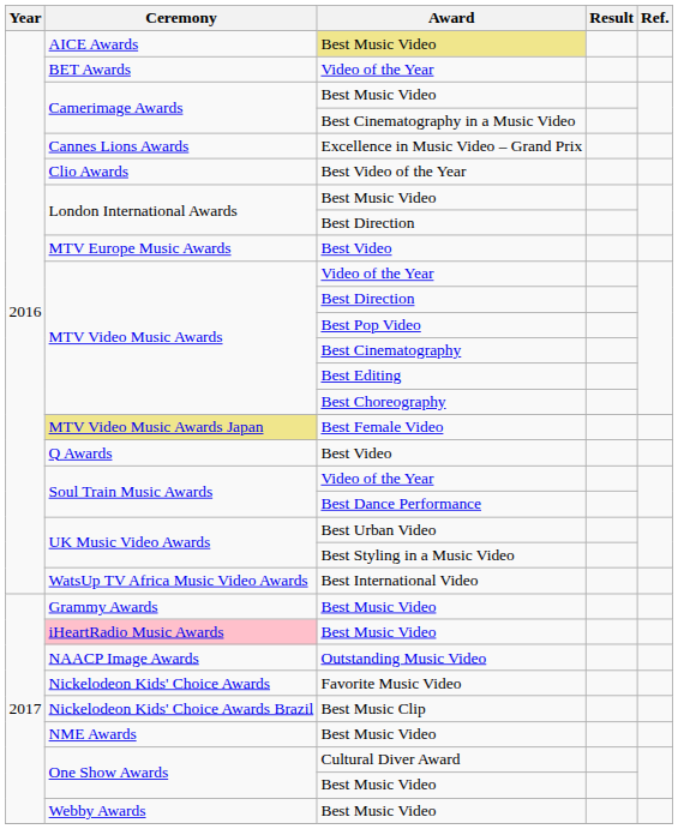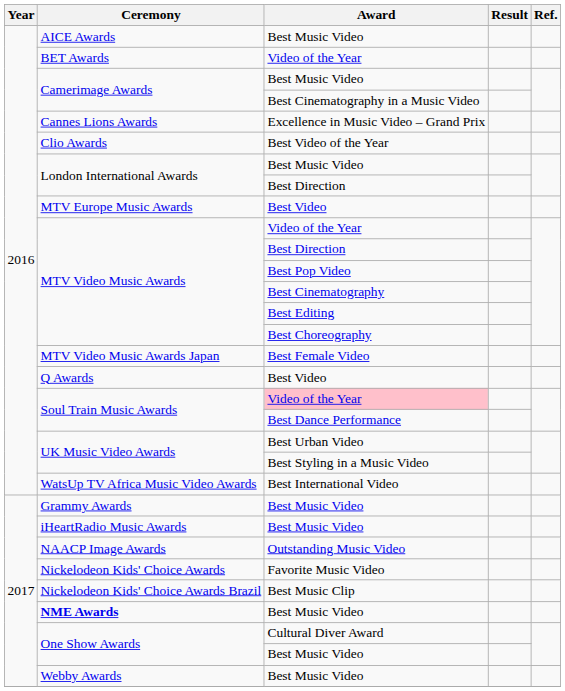AICE Awards | Award: khaki background -> no background
MTV Video Music Awards Japan | Ceremony: khaki background -> no background
Soul Train Music Awards / Video of the Year | Award: no background -> pink background
iHeartRadio Music Awards | Ceremony: pink background -> no background
NME Awards | Ceremony: normal -> bold
